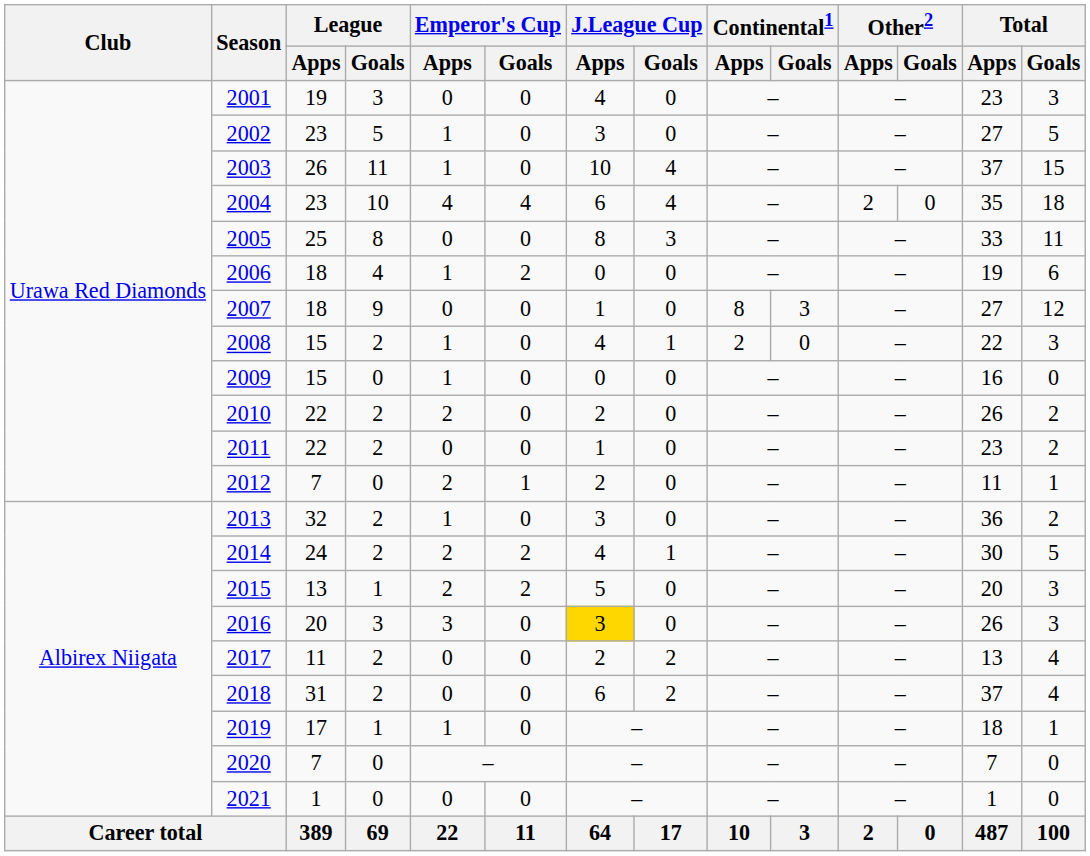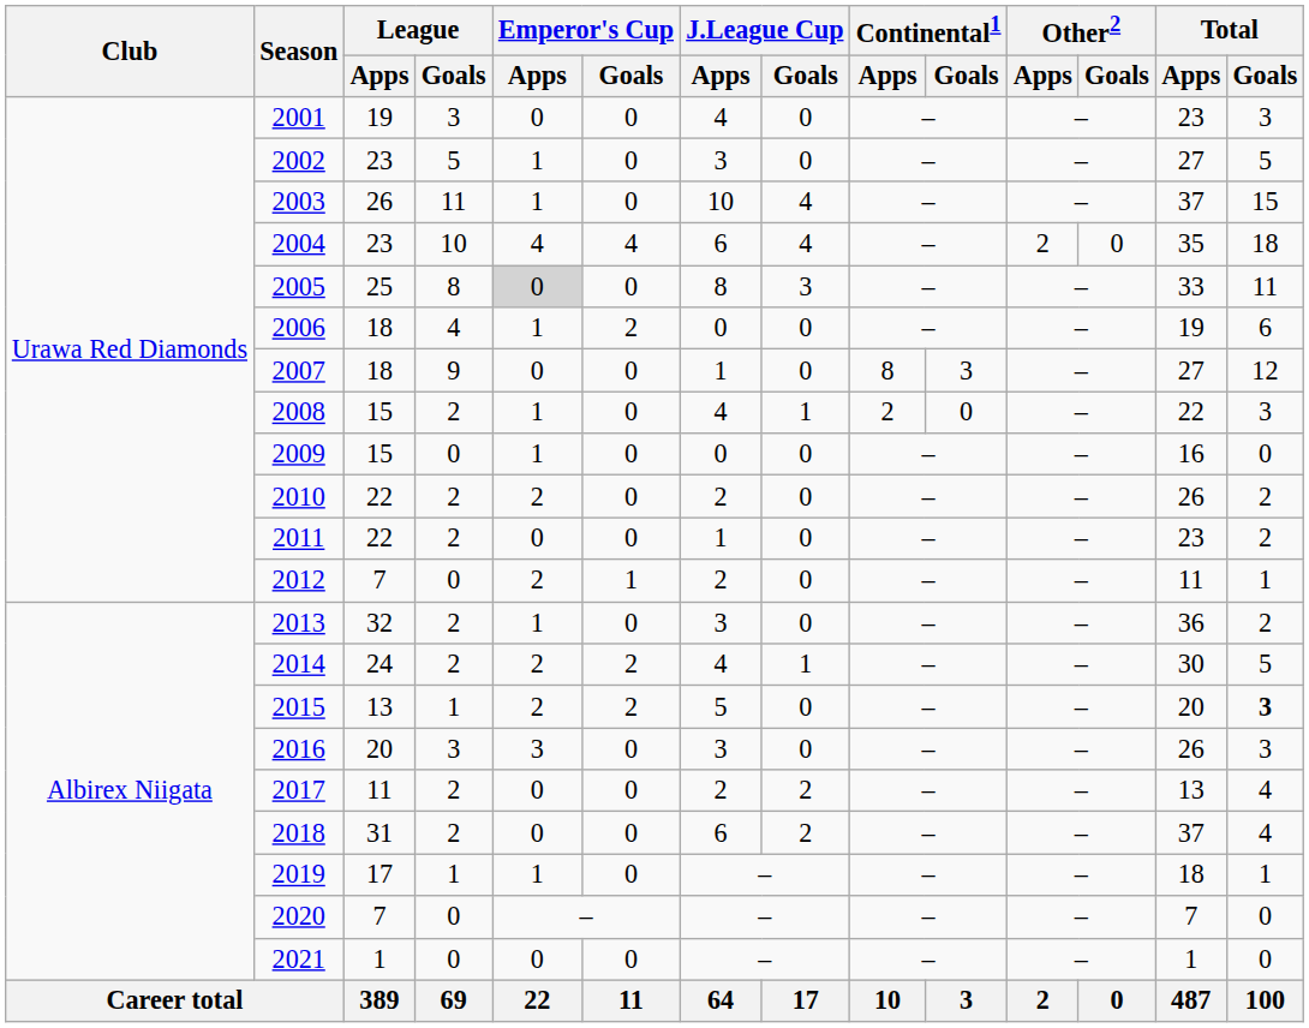2005 | Emperor's Cup / Apps: no background -> lightgrey background
2015 | Total / Goals: normal -> bold
2016 | J.League Cup / Apps: gold background -> no background
